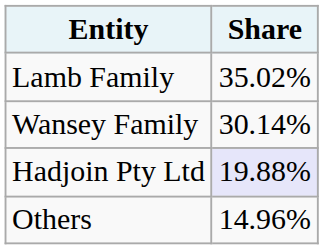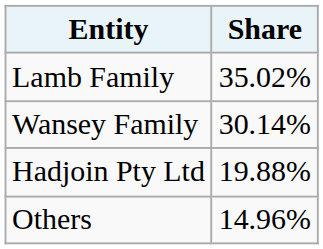Hadjoin Pty Ltd | Share: lavender background -> no background
